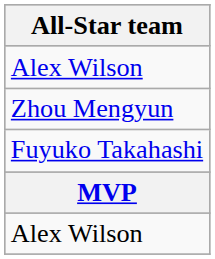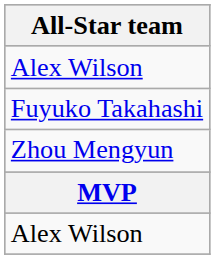row 3 | column 1: Zhou Mengyun -> Fuyuko Takahashi
row 4 | column 1: Fuyuko Takahashi -> Zhou Mengyun
